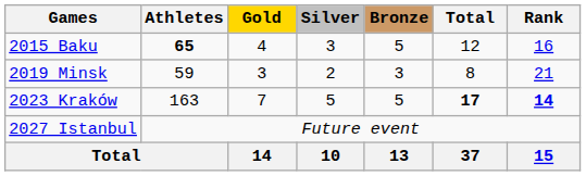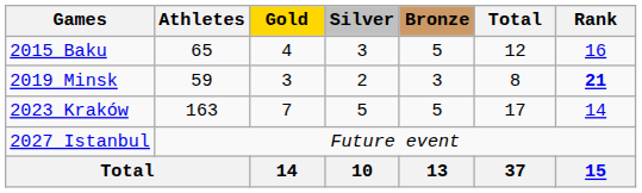2015 Baku | Athletes: bold -> normal
2019 Minsk | Rank: normal -> bold
2023 Kraków | Total: bold -> normal
2023 Kraków | Rank: bold -> normal
